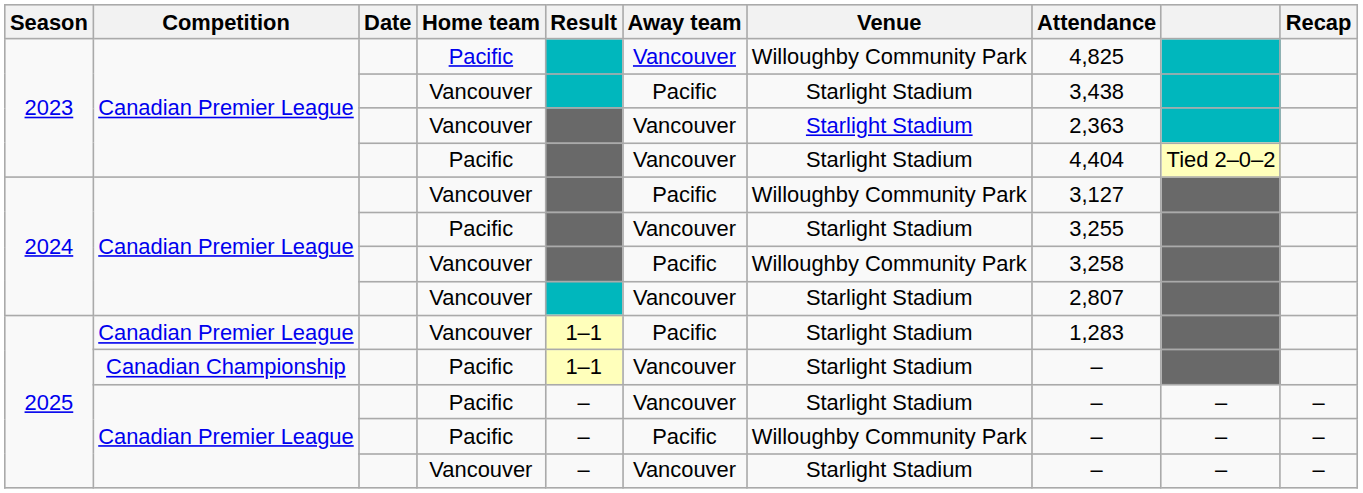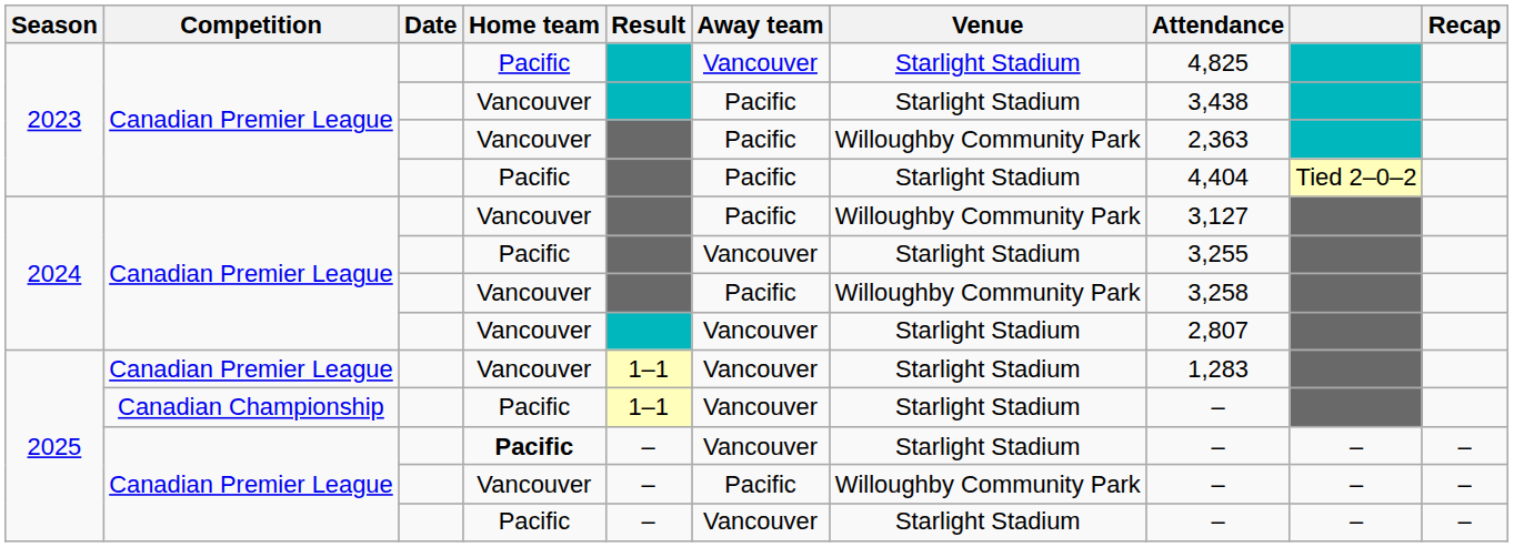row 2 | Venue: Willoughby Community Park -> Starlight Stadium
row 4 | Away team: Vancouver -> Pacific
row 4 | Venue: Starlight Stadium -> Willoughby Community Park
row 5 | Away team: Vancouver -> Pacific
row 10 | Away team: Pacific -> Vancouver
row 12 | Home team: normal -> bold
row 13 | Home team: Pacific -> Vancouver
row 14 | Home team: Vancouver -> Pacific
